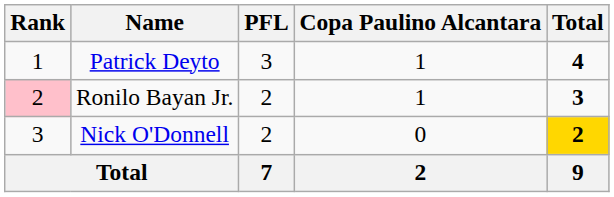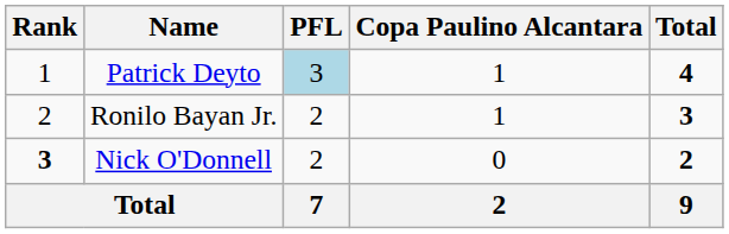Patrick Deyto | PFL: no background -> lightblue background
Ronilo Bayan Jr. | Rank: pink background -> no background
Nick O'Donnell | Rank: normal -> bold
Nick O'Donnell | Total: gold background -> no background
